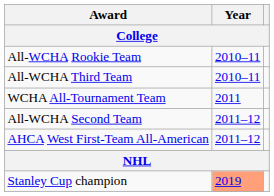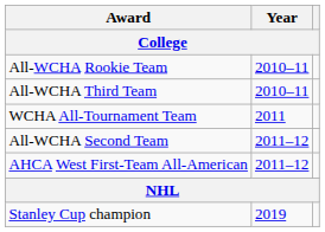Stanley Cup champion | Year: lightsalmon background -> no background
